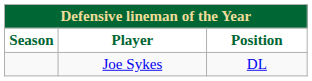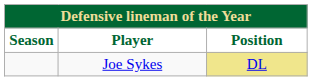Joe Sykes | Position: no background -> khaki background
